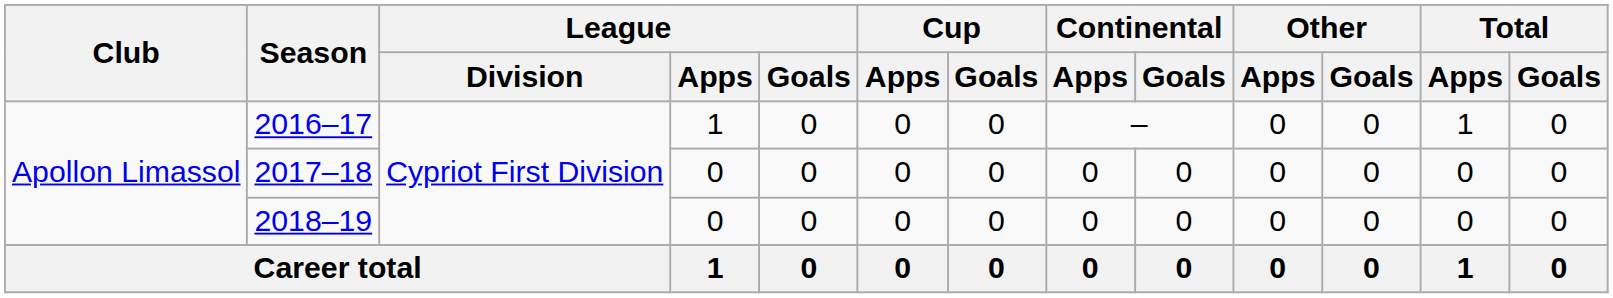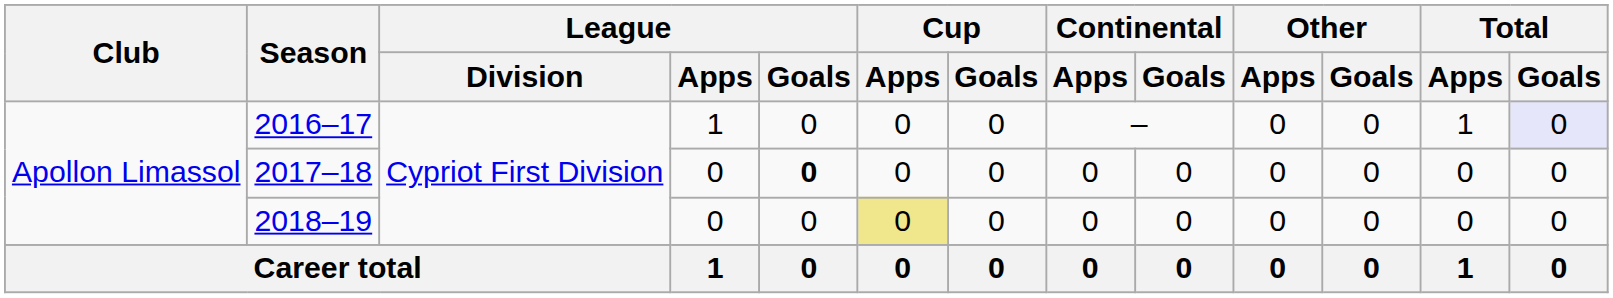2016–17 | Total / Goals: no background -> lavender background
2017–18 | League / Goals: normal -> bold
2018–19 | Cup / Apps: no background -> khaki background
